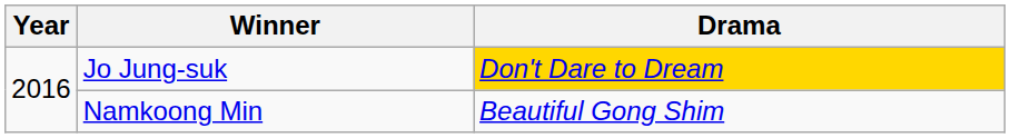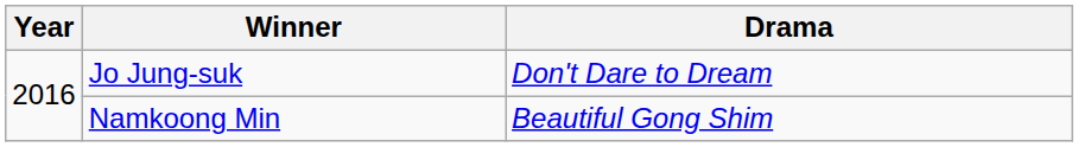Jo Jung-suk | Drama: gold background -> no background
